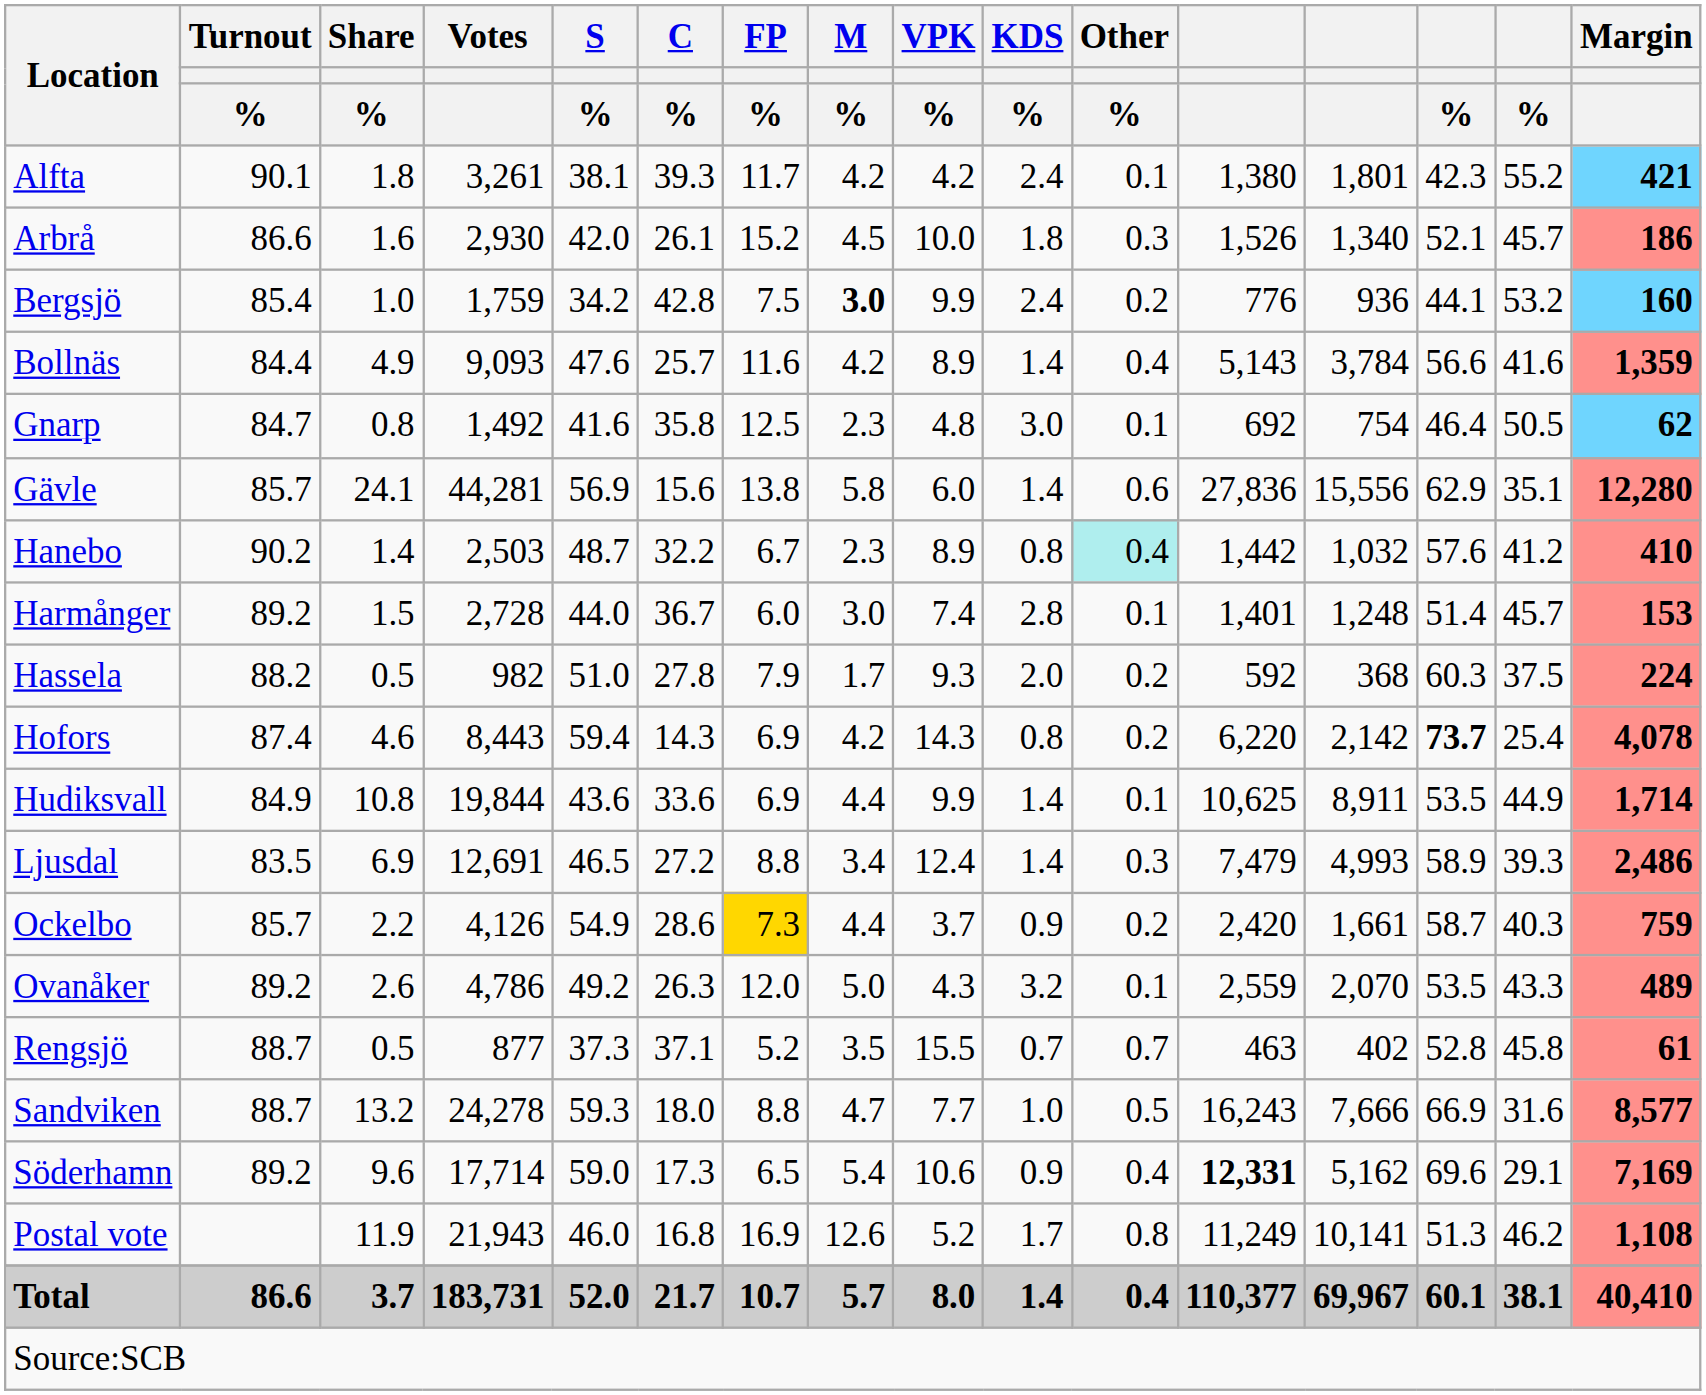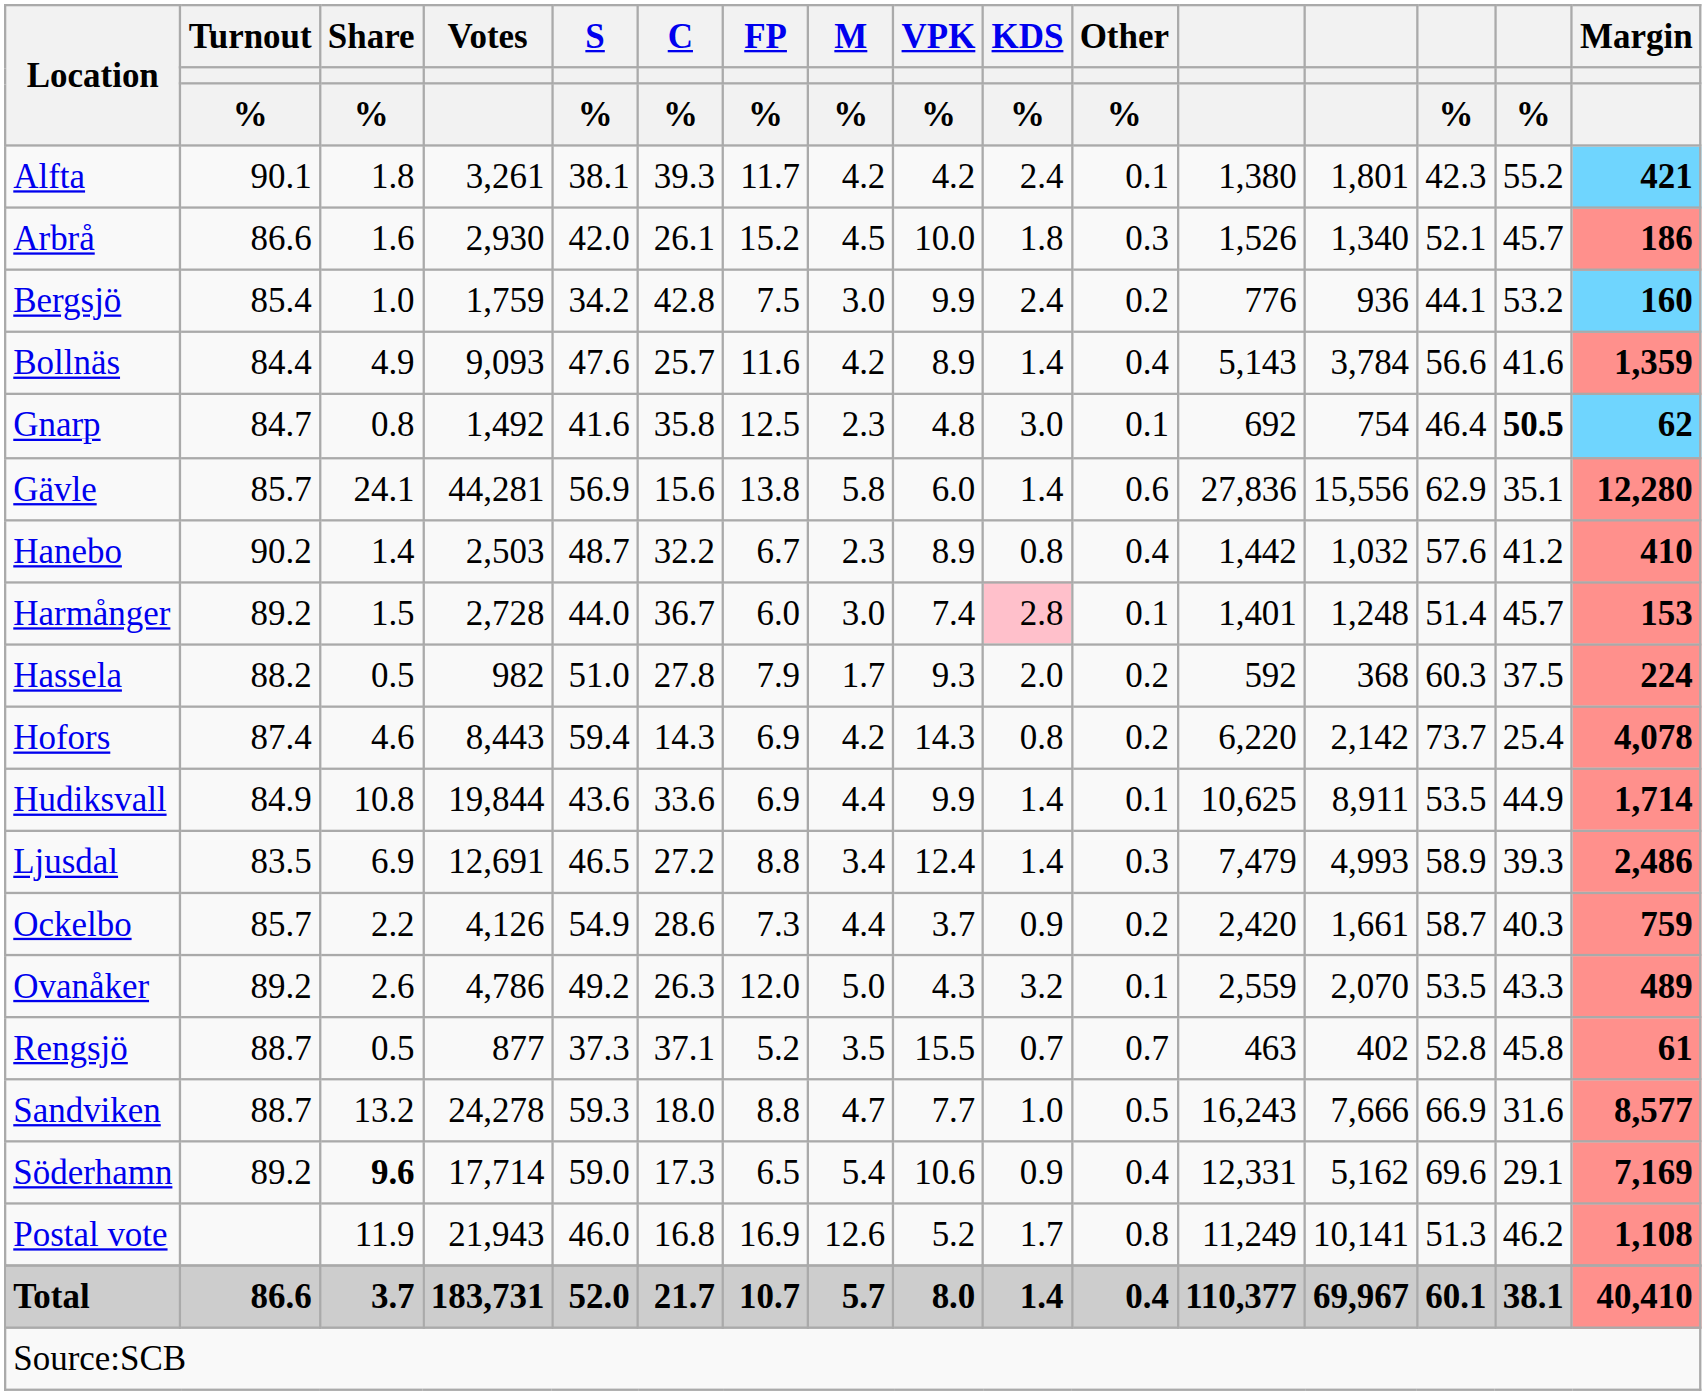Bergsjö | M / %: bold -> normal
Gnarp | column 15: normal -> bold
Hanebo | Other / %: paleturquoise background -> no background
Harmånger | KDS / %: no background -> pink background
Hofors | column 14: bold -> normal
Ockelbo | FP / %: gold background -> no background
Söderhamn | Share / %: normal -> bold
Söderhamn | column 12: bold -> normal
